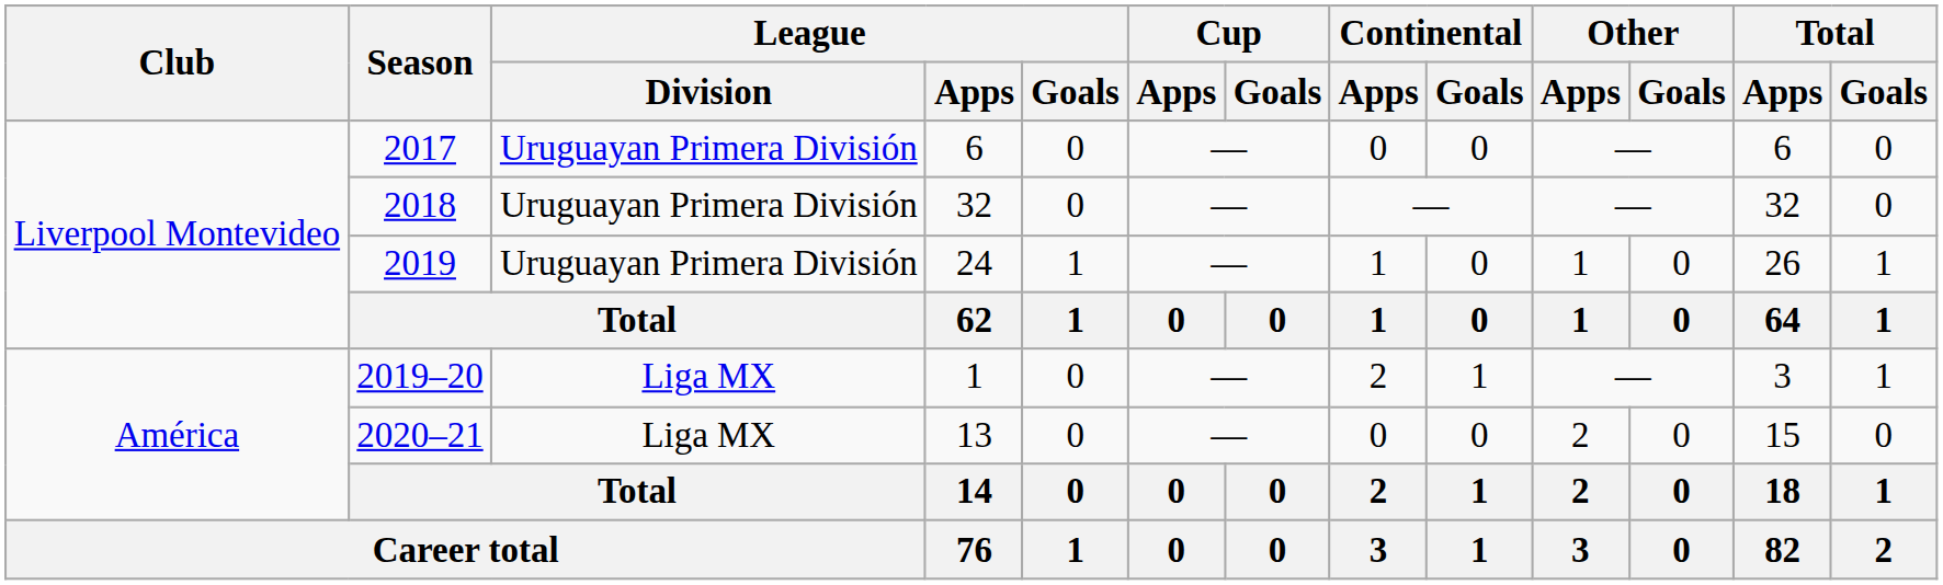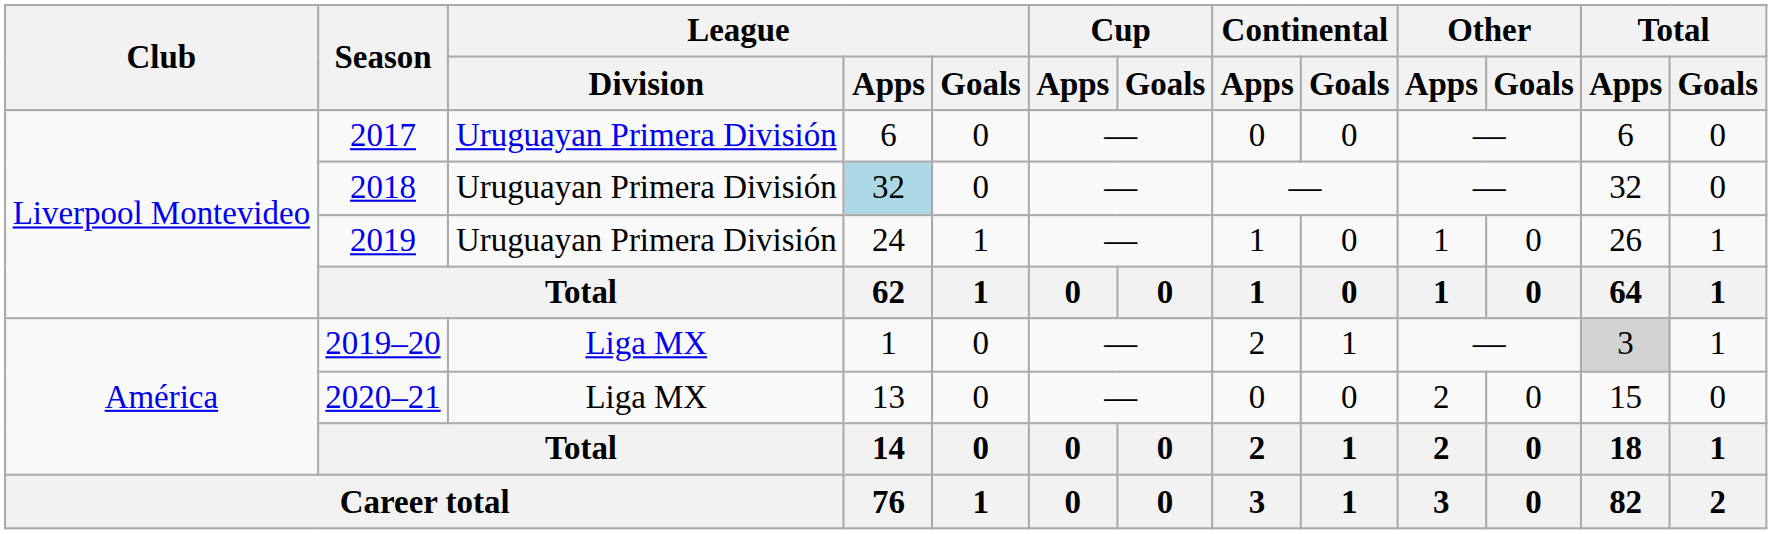2018 | League / Apps: no background -> lightblue background
2019–20 | Total / Apps: no background -> lightgrey background
